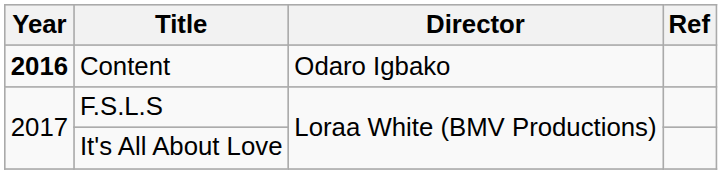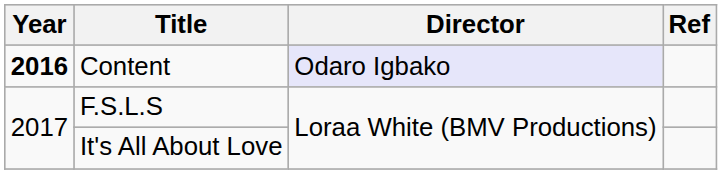Content | Director: no background -> lavender background
